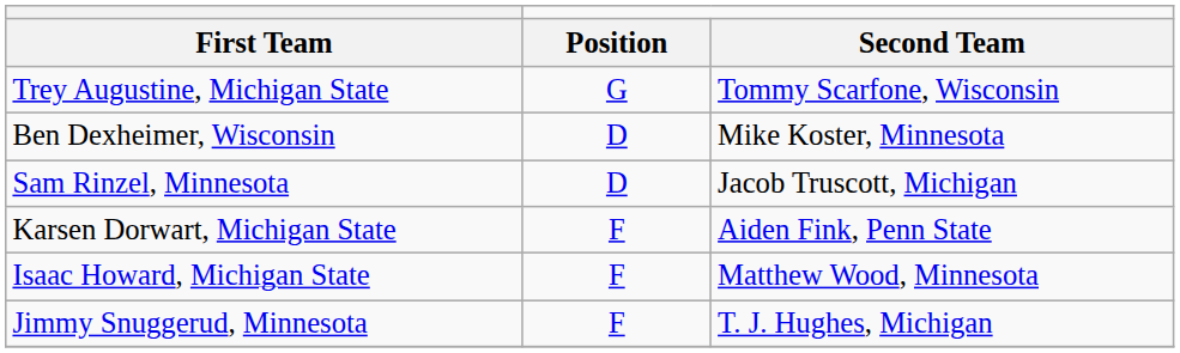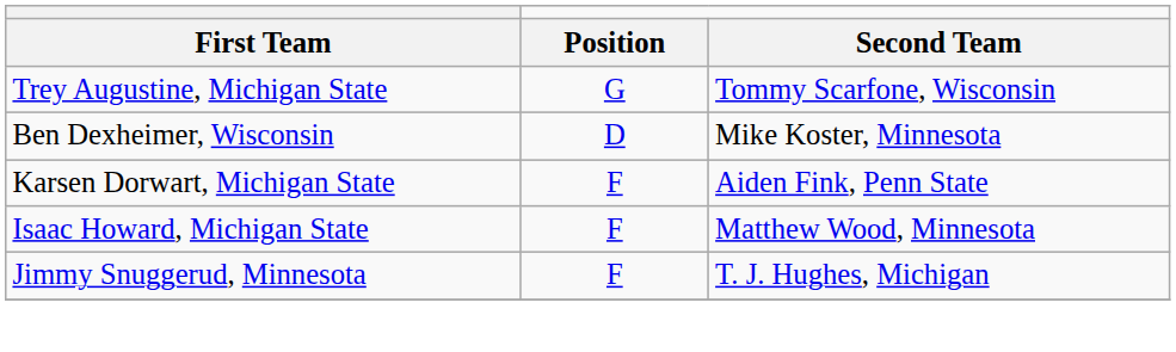- row: Sam Rinzel, Minnesota | D | Jacob Truscott, Michigan
